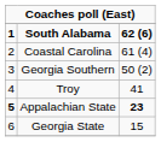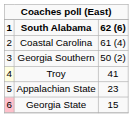Troy | column 1: no background -> lightyellow background
Appalachian State | column 1: bold -> normal
Appalachian State | column 3: bold -> normal
Georgia State | column 1: no background -> pink background
